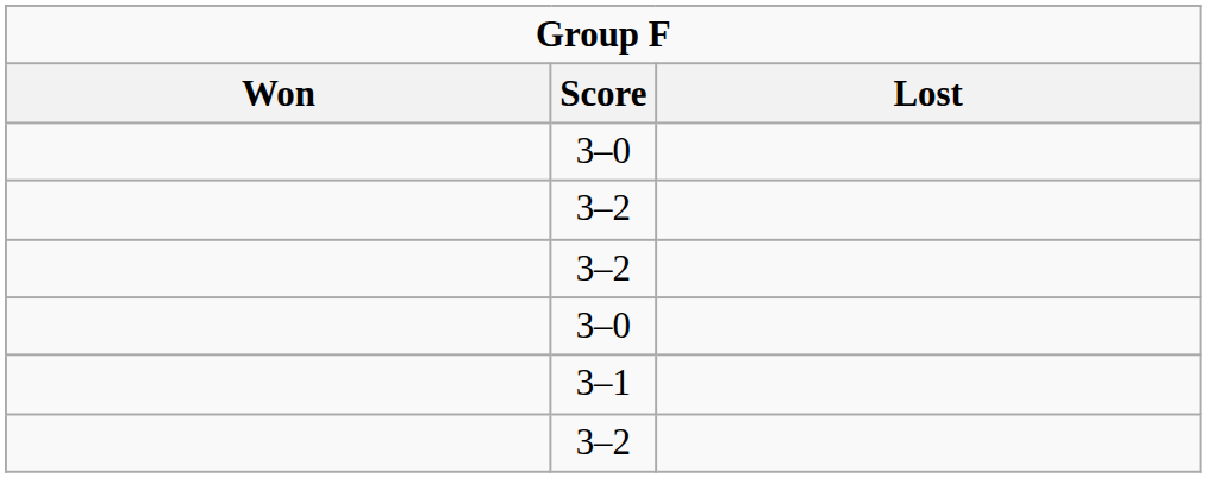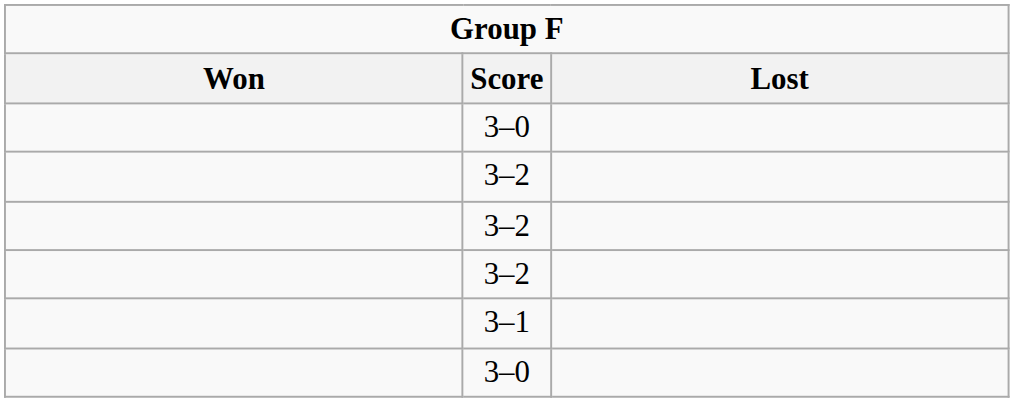row 6 | Score: 3–0 -> 3–2
row 8 | Score: 3–2 -> 3–0
